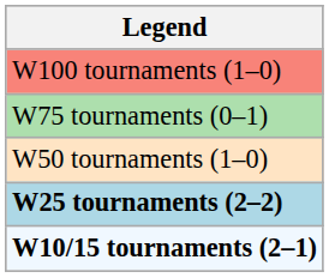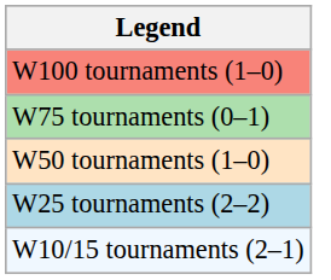row 5 | column 1: bold -> normal
row 6 | column 1: bold -> normal
